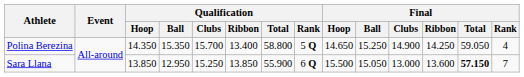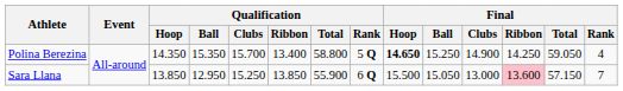row 3 | Final / Hoop: normal -> bold
row 4 | Final / Ribbon: no background -> pink background
row 4 | Final / Total: bold -> normal
